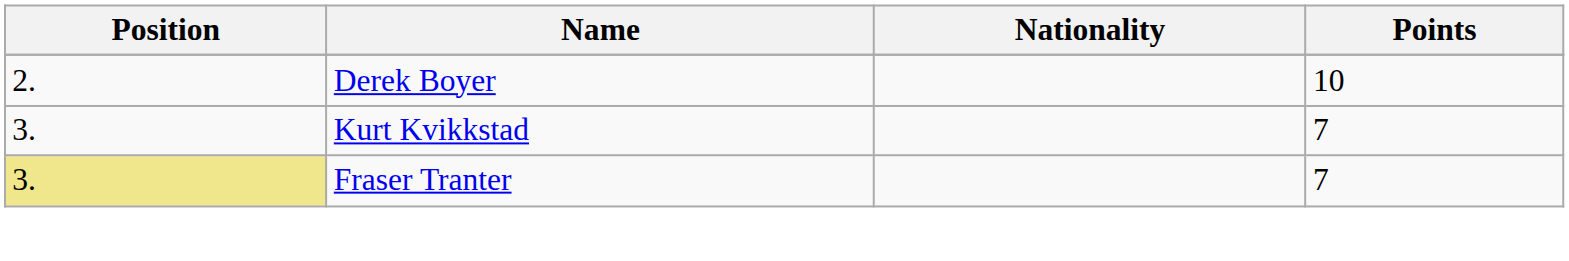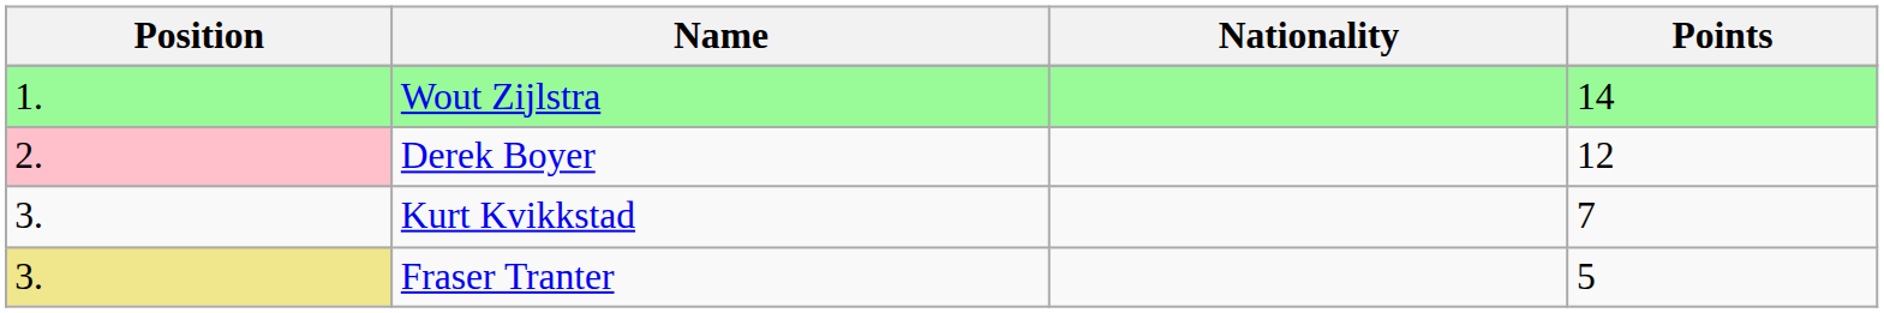+ row: 1. | Wout Zijlstra | 14
Derek Boyer | Position: no background -> pink background
Derek Boyer | Points: 10 -> 12
Fraser Tranter | Points: 7 -> 5
